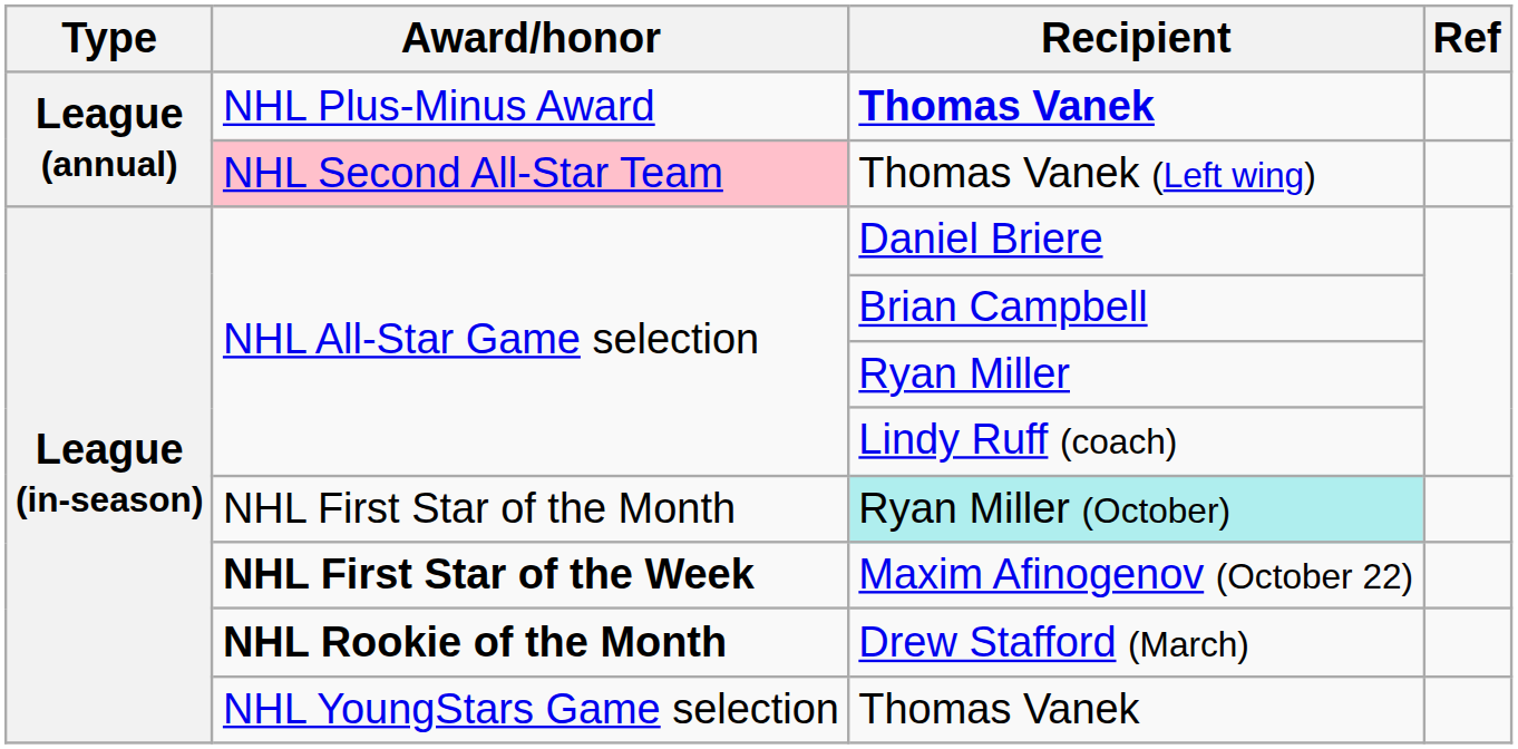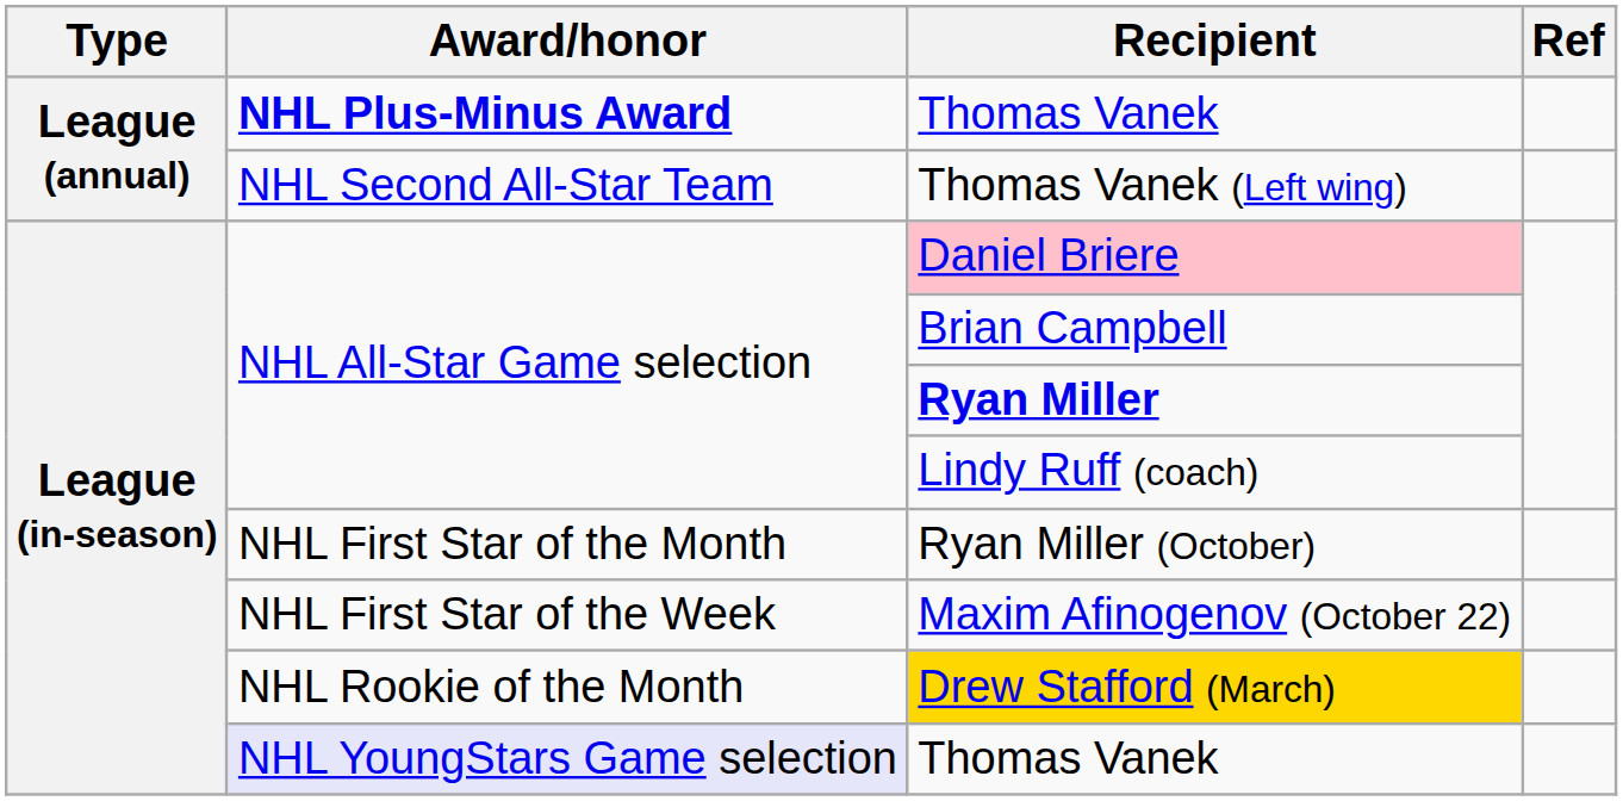NHL Plus-Minus Award / Thomas Vanek | Award/honor: normal -> bold
NHL Plus-Minus Award / Thomas Vanek | Recipient: bold -> normal
Thomas Vanek (Left wing) | Award/honor: pink background -> no background
Daniel Briere | Recipient: no background -> pink background
Ryan Miller | Recipient: normal -> bold
Ryan Miller (October) | Recipient: paleturquoise background -> no background
Maxim Afinogenov (October 22) | Award/honor: bold -> normal
Drew Stafford (March) | Award/honor: bold -> normal
Drew Stafford (March) | Recipient: no background -> gold background
NHL YoungStars Game selection / Thomas Vanek | Award/honor: no background -> lavender background
